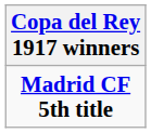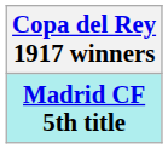row 2 | column 1: no background -> paleturquoise background
